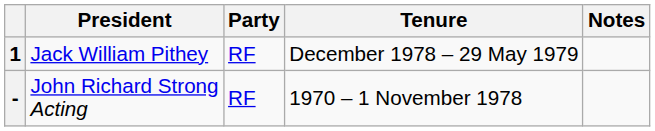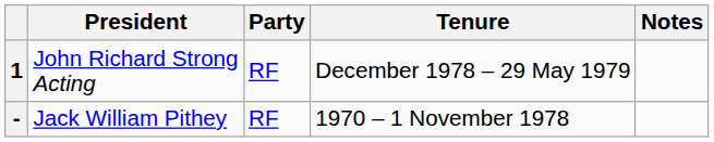1 | President: Jack William Pithey -> John Richard Strong Acting
- | President: John Richard Strong Acting -> Jack William Pithey
